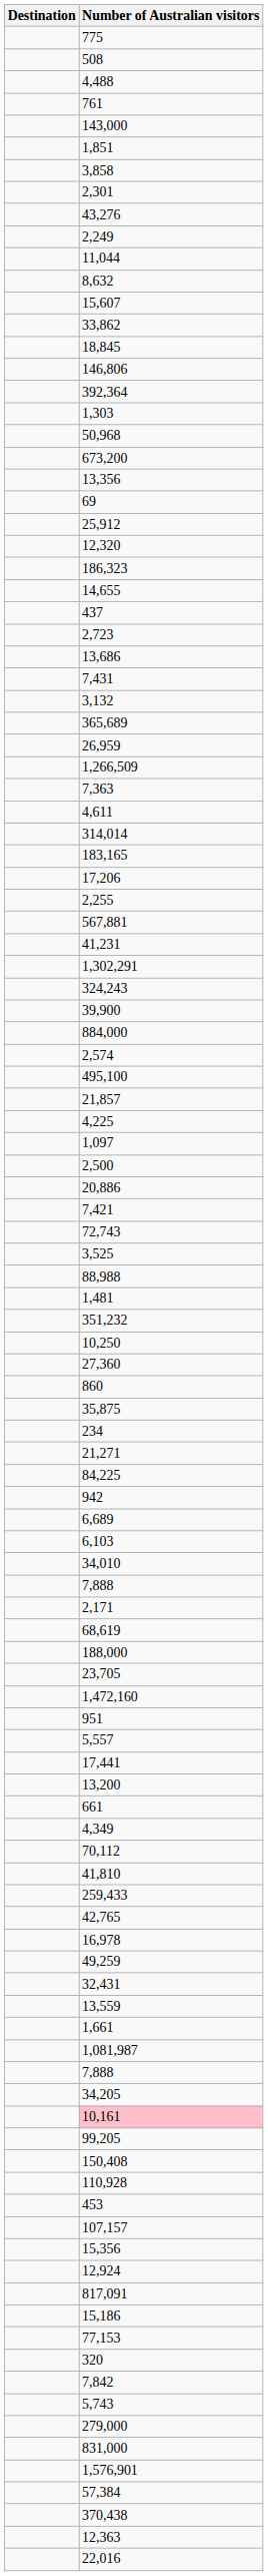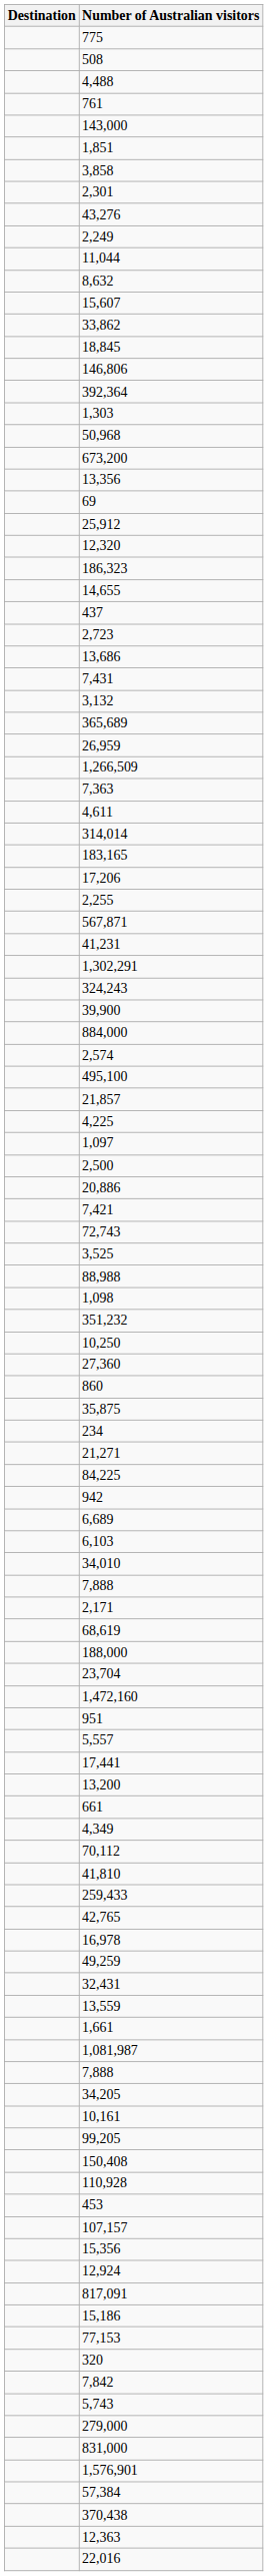row 42 | Number of Australian visitors: 567,881 -> 567,871
row 59 | Number of Australian visitors: 1,481 -> 1,098
row 76 | Number of Australian visitors: 23,705 -> 23,704
row 96 | Number of Australian visitors: pink background -> no background
